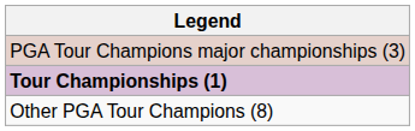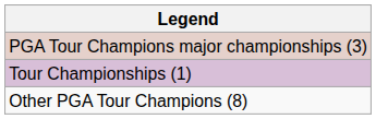row 3 | column 1: bold -> normal
